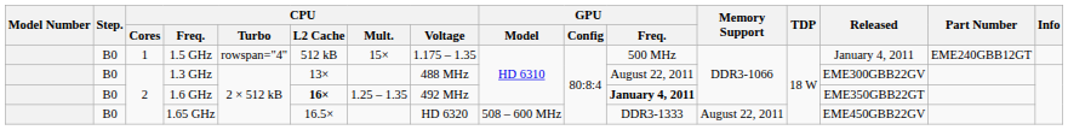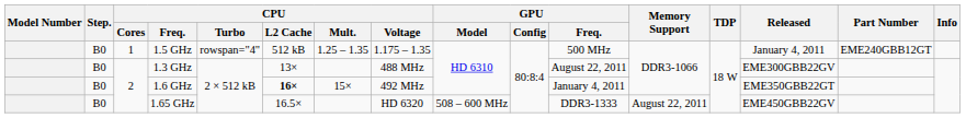1.5 GHz | CPU / Mult.: 15× -> 1.25 – 1.35
1.6 GHz | CPU / Mult.: 1.25 – 1.35 -> 15×
1.6 GHz | GPU / Freq.: bold -> normal
